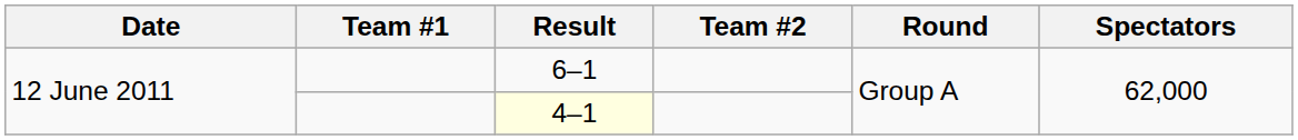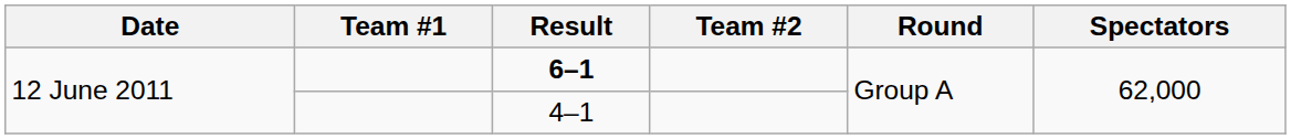6–1 | Result: normal -> bold
4–1 | Result: lightyellow background -> no background
